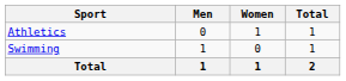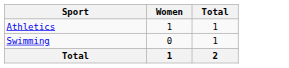- column: Men | 0 | 1 | 1
